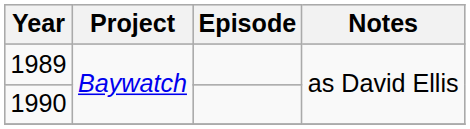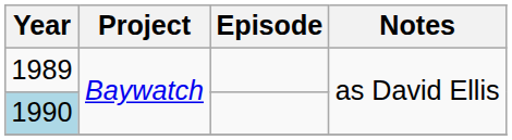1990 | Year: no background -> lightblue background
